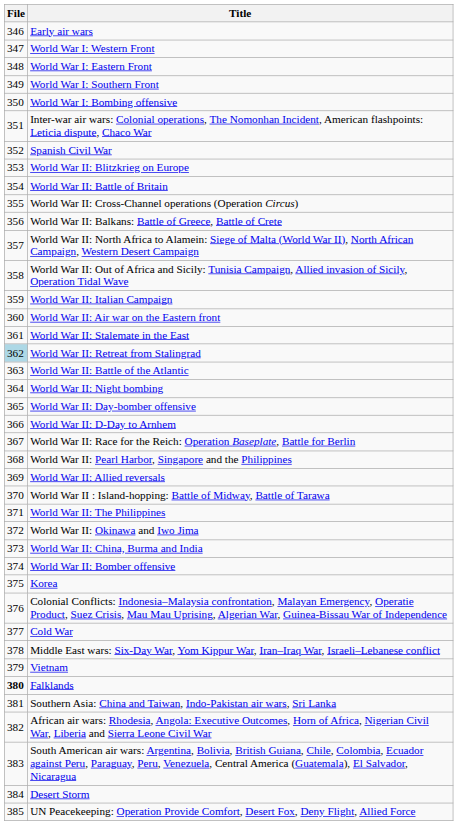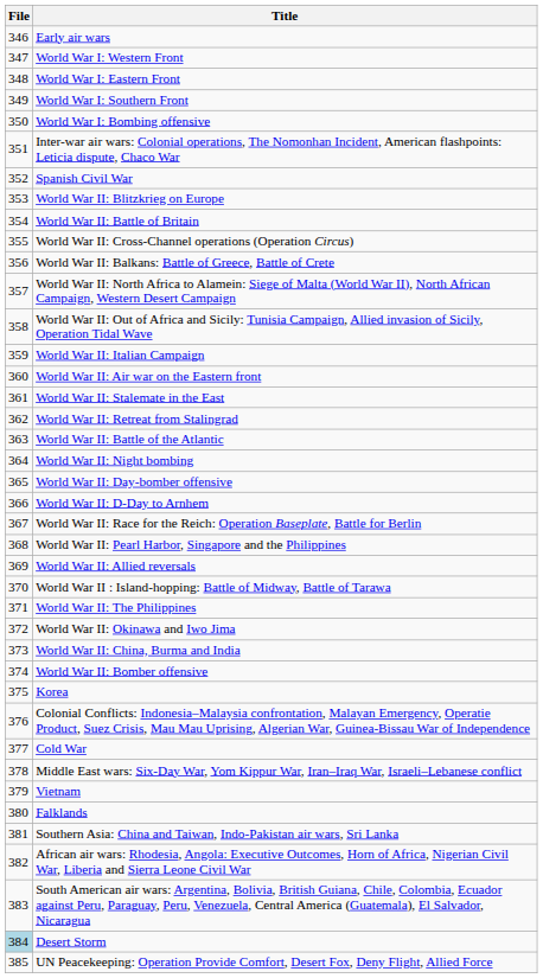World War II: Retreat from Stalingrad | File: lightblue background -> no background
Falklands | File: bold -> normal
Desert Storm | File: no background -> lightblue background
